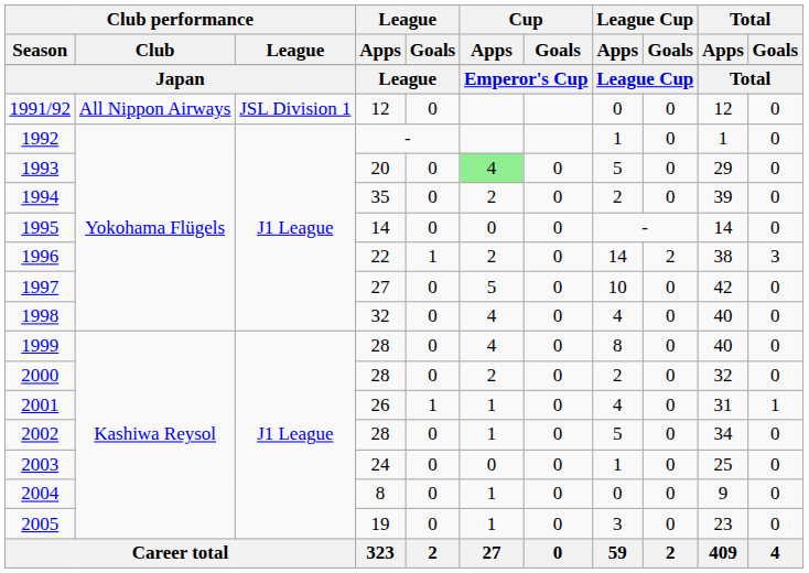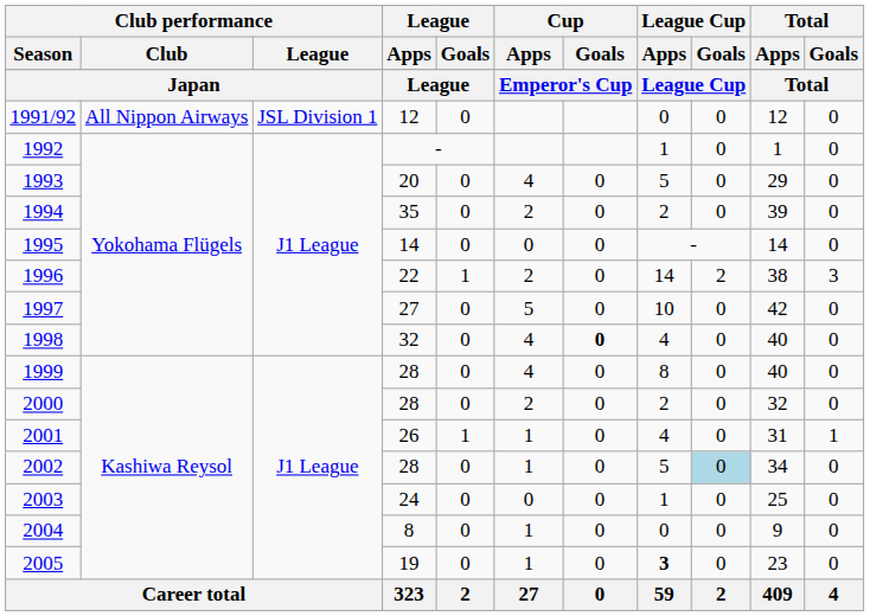1993 | Cup / Apps: lightgreen background -> no background
1998 | Cup / Goals: normal -> bold
2002 | League Cup / Goals: no background -> lightblue background
2005 | League Cup / Apps: normal -> bold
